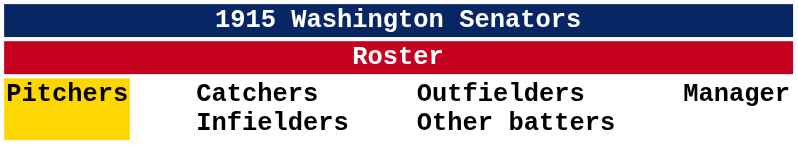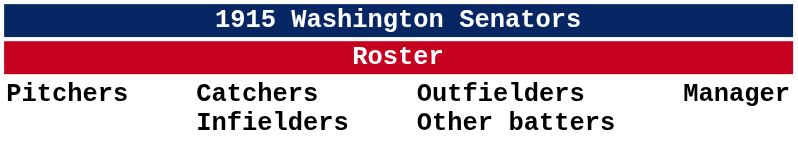Pitchers | column 1: gold background -> no background
